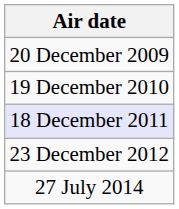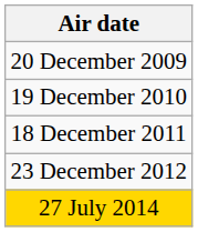row 4 | column 1: lavender background -> no background
row 6 | column 1: no background -> gold background
